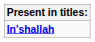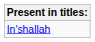row 2 | column 1: bold -> normal
